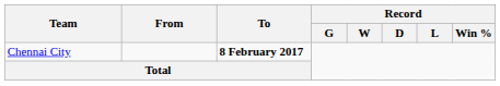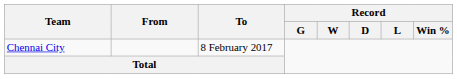Chennai City | To: bold -> normal
